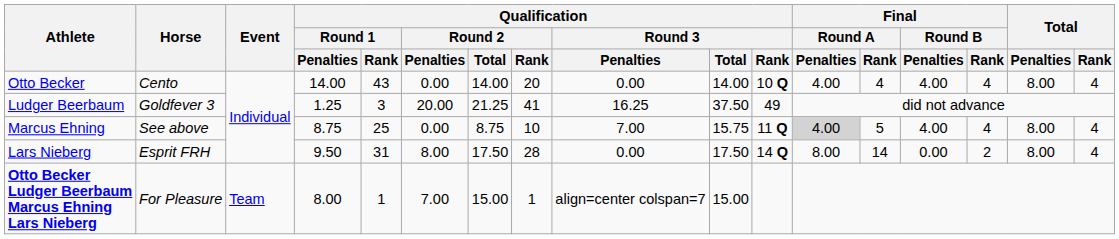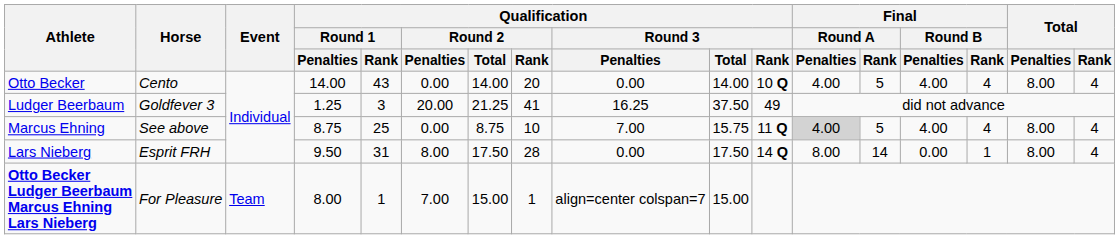Otto Becker | Final / Round A / Rank: 4 -> 5
Lars Nieberg | Final / Round B / Rank: 2 -> 1
